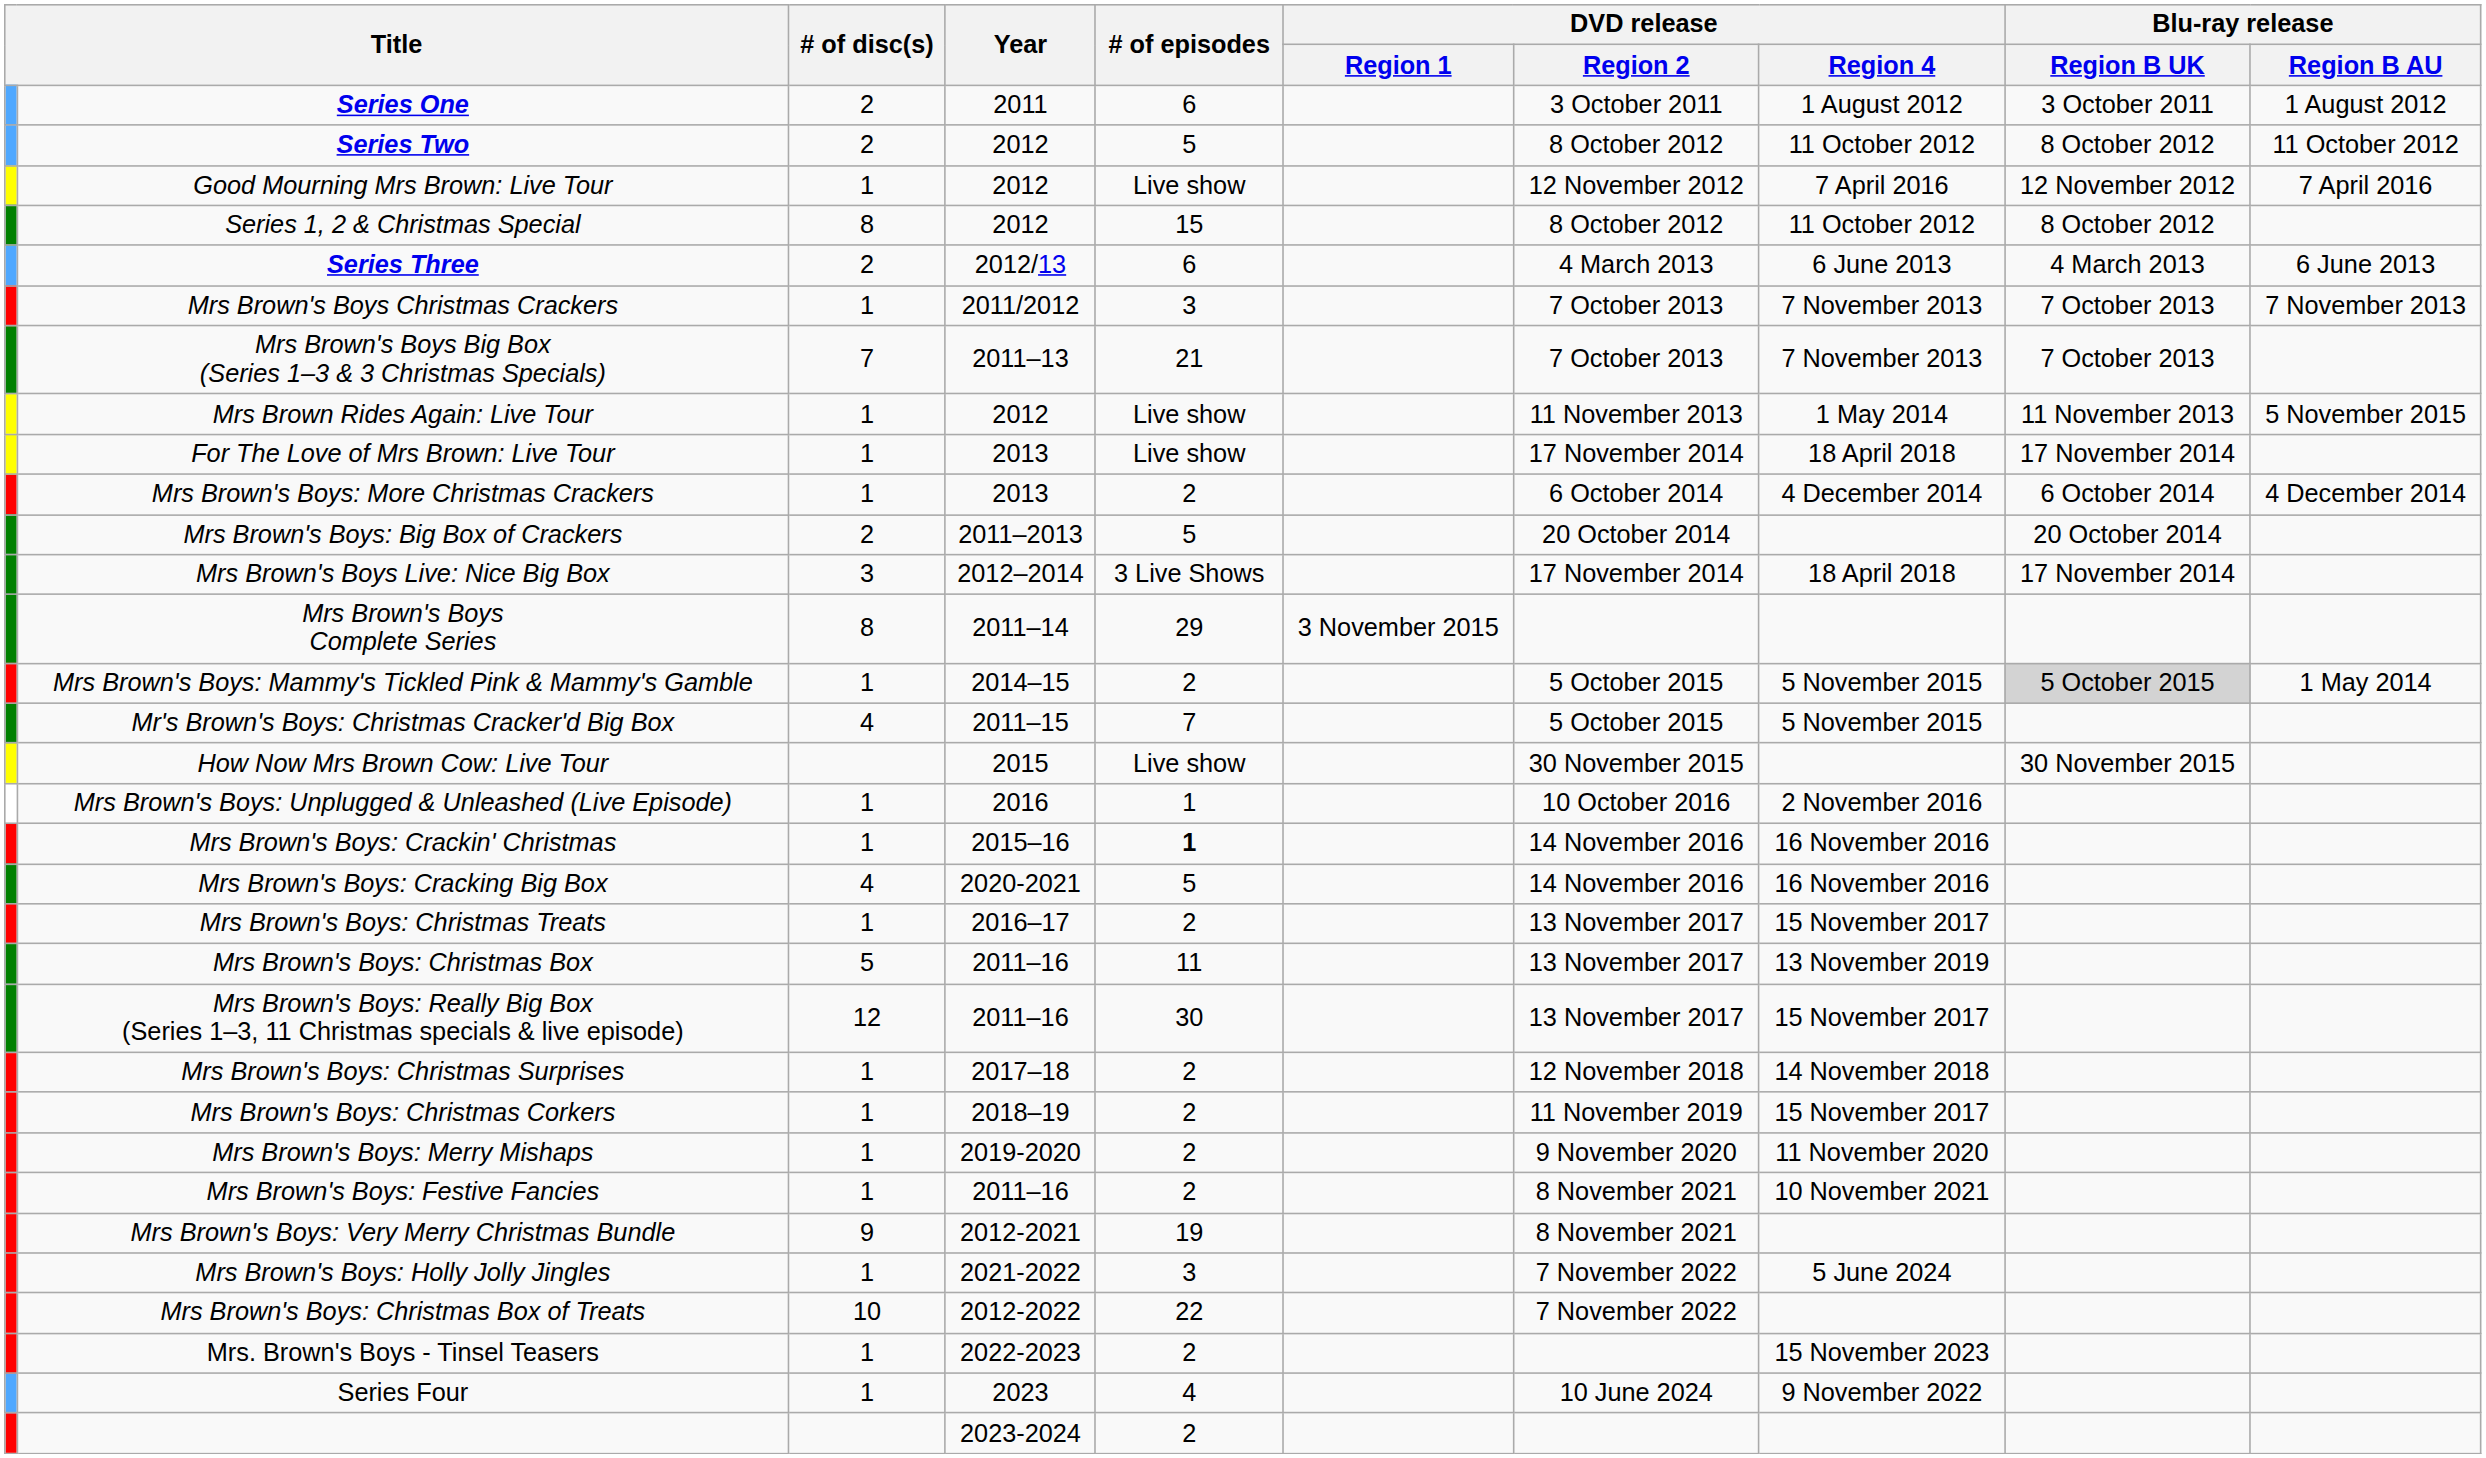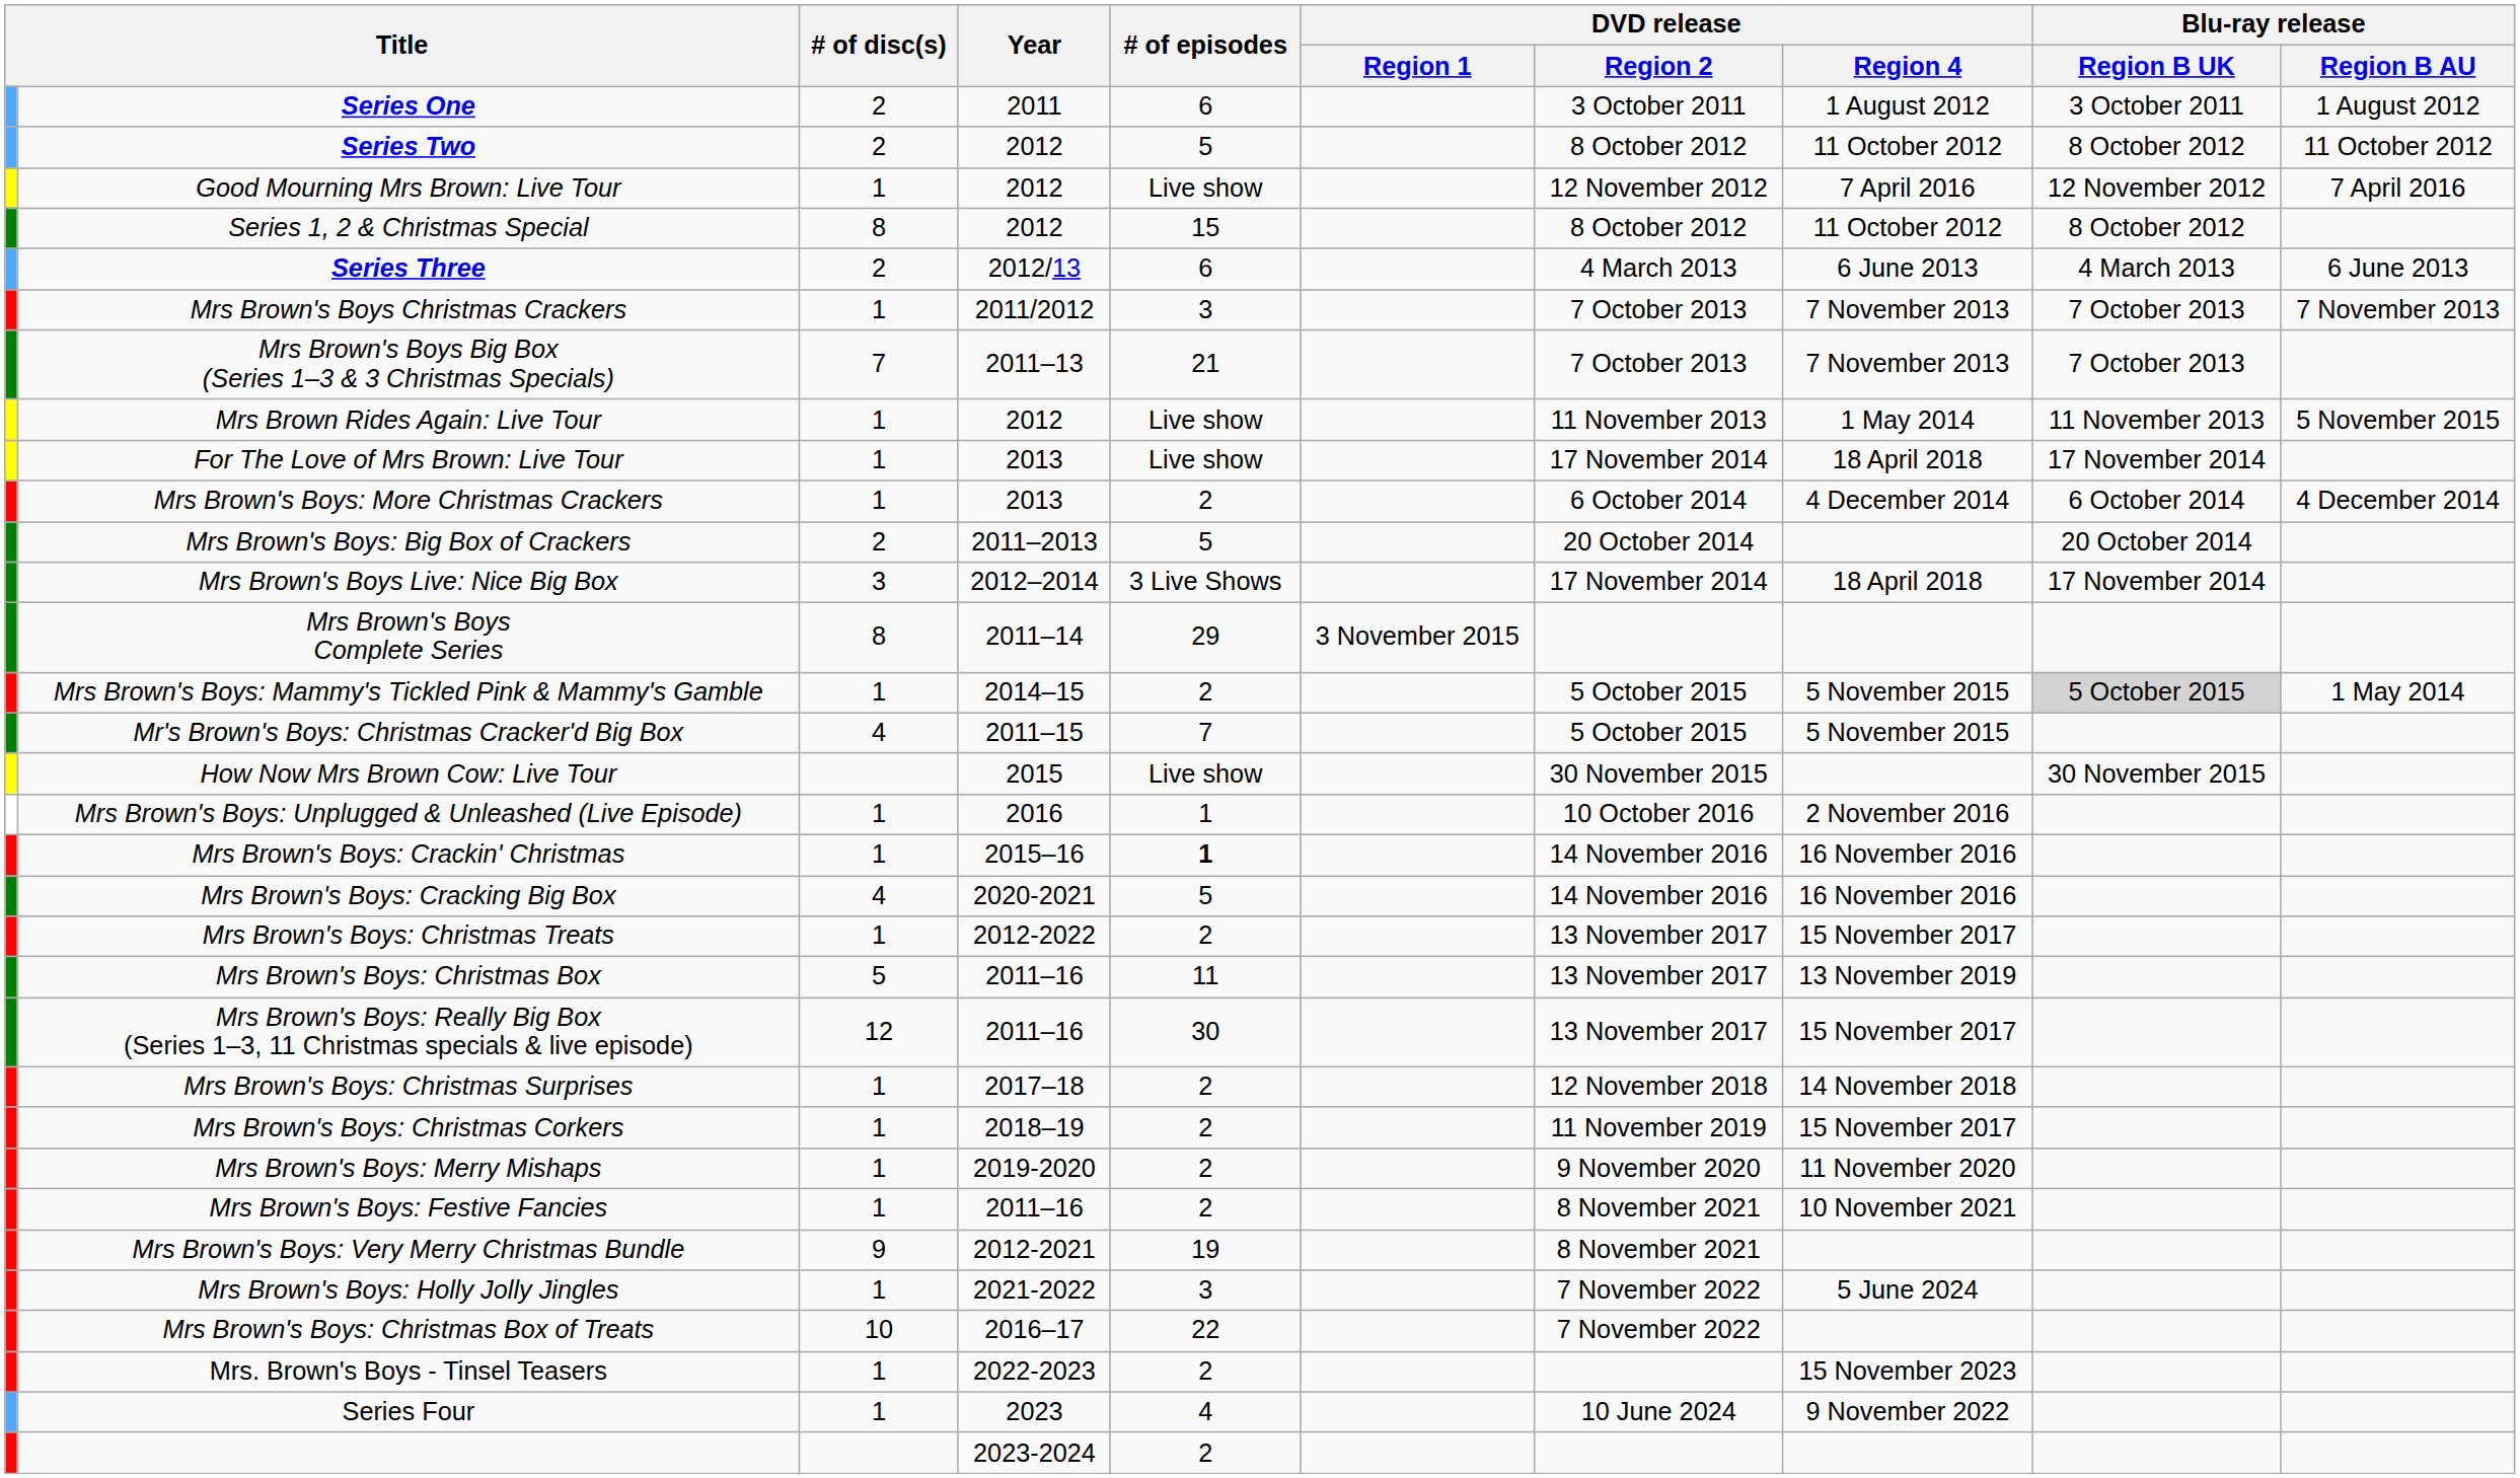Mrs Brown's Boys: Christmas Treats | Year: 2016–17 -> 2012-2022
Mrs Brown's Boys: Christmas Box of Treats | Year: 2012-2022 -> 2016–17
